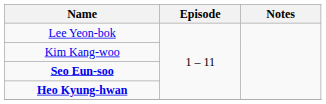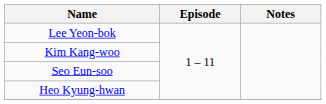Seo Eun-soo | Name: bold -> normal
Heo Kyung-hwan | Name: bold -> normal
